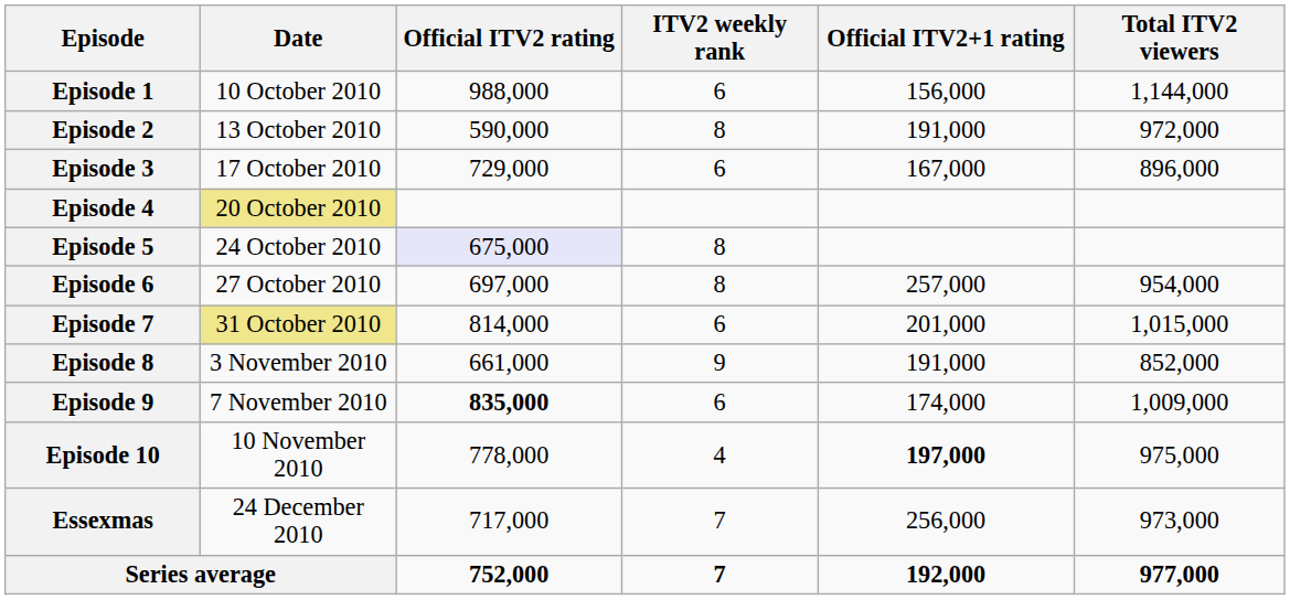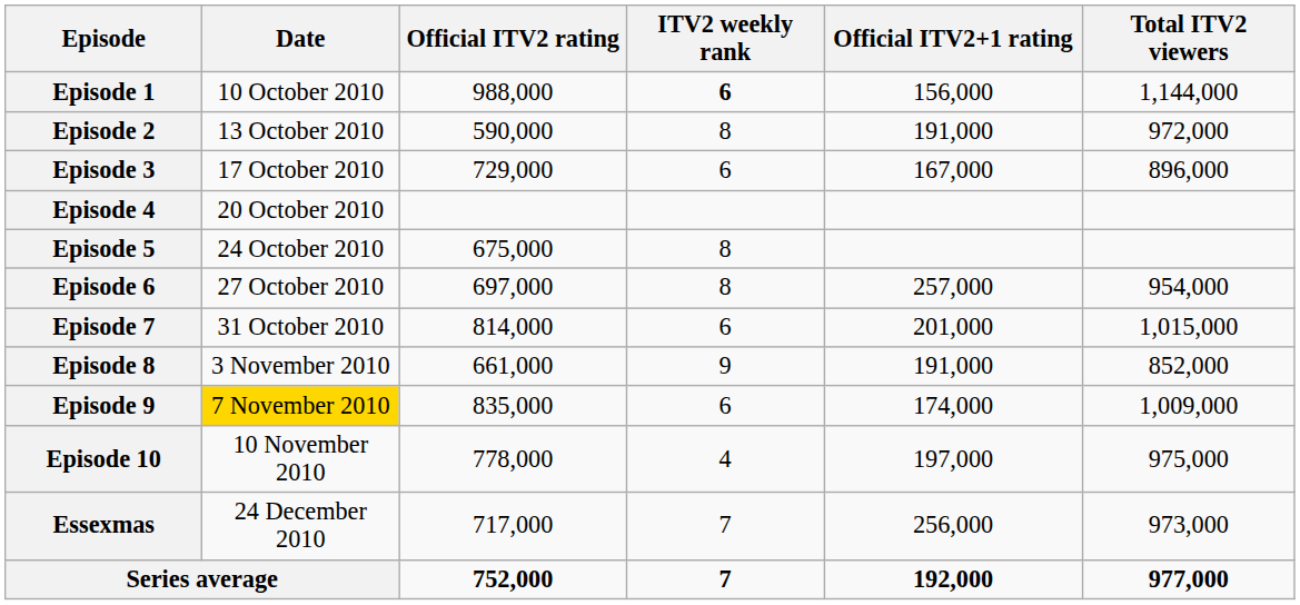Episode 1 | ITV2 weekly rank: normal -> bold
Episode 4 | Date: khaki background -> no background
Episode 5 | Official ITV2 rating: lavender background -> no background
Episode 7 | Date: khaki background -> no background
Episode 9 | Date: no background -> gold background
Episode 9 | Official ITV2 rating: bold -> normal
Episode 10 | Official ITV2+1 rating: bold -> normal
